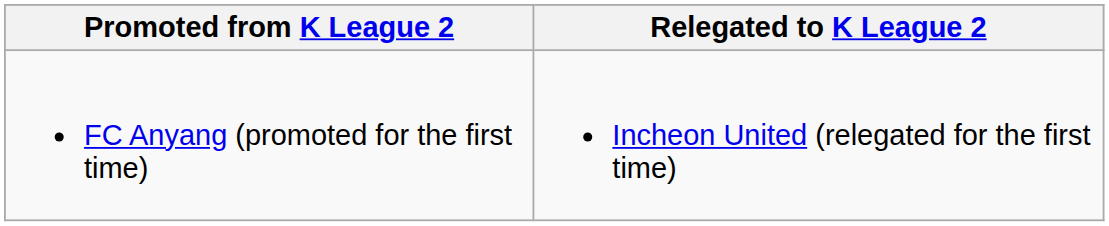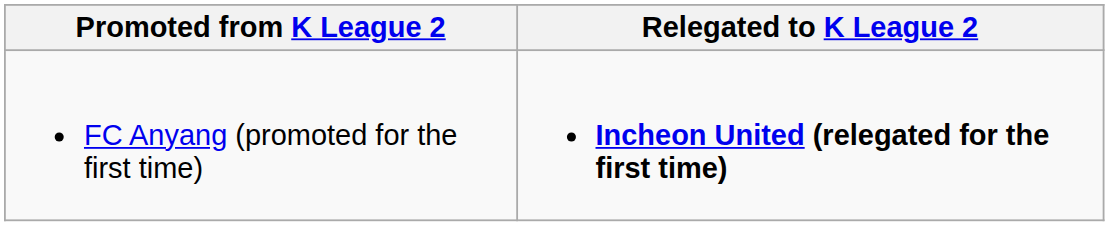FC Anyang (promoted for the first time) | Relegated to K League 2: normal -> bold
